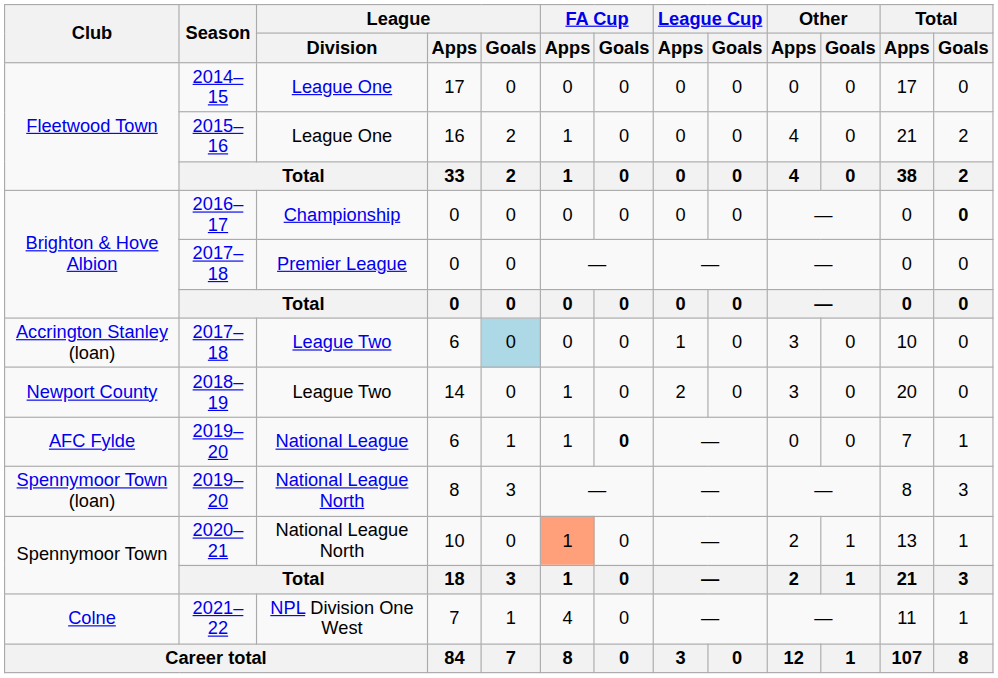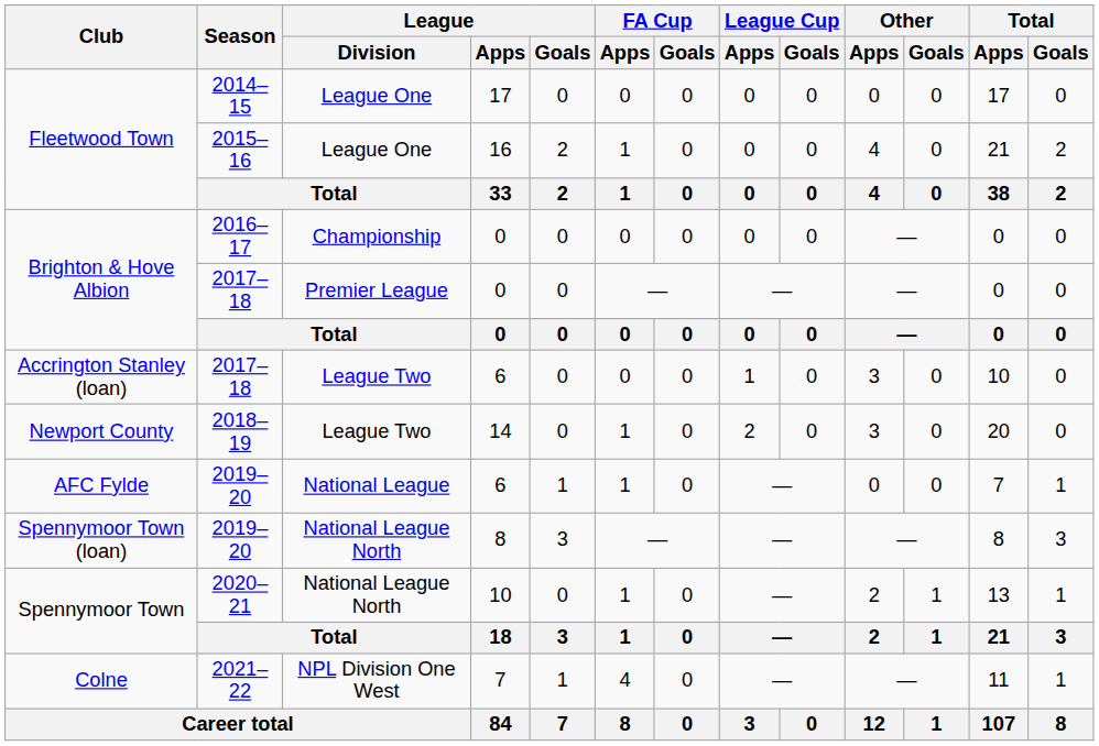Brighton & Hove Albion / 2016–17 | Total / Goals: bold -> normal
Accrington Stanley (loan) | League / Goals: lightblue background -> no background
AFC Fylde | FA Cup / Goals: bold -> normal
Spennymoor Town / 2020–21 | FA Cup / Apps: lightsalmon background -> no background
